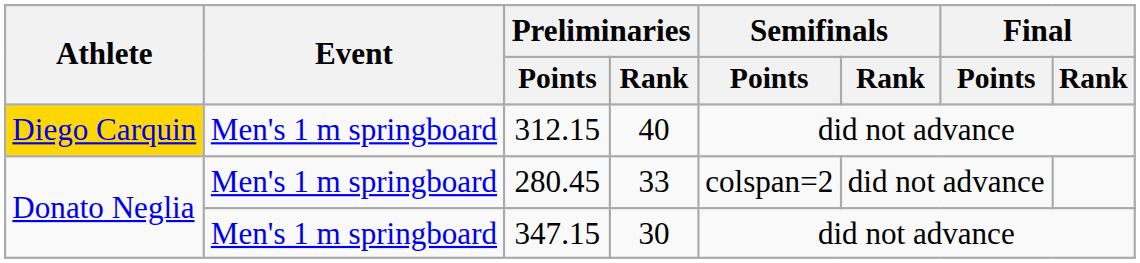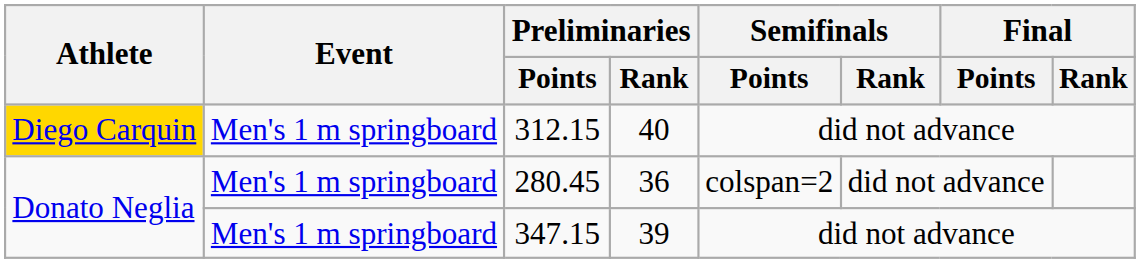280.45 | Preliminaries / Rank: 33 -> 36
347.15 | Preliminaries / Rank: 30 -> 39
